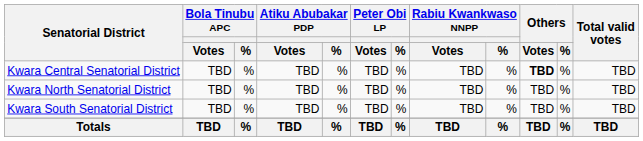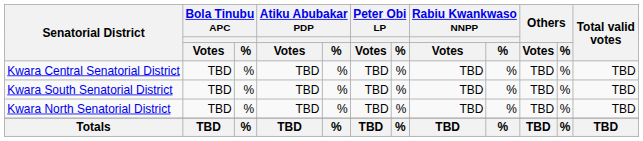Kwara Central Senatorial District | Others / Votes: bold -> normal
rows swapped: Kwara North Senatorial District <-> Kwara South Senatorial District
